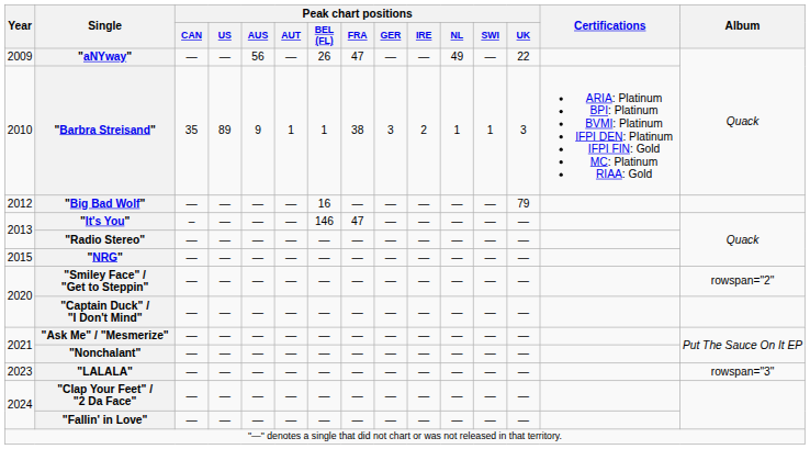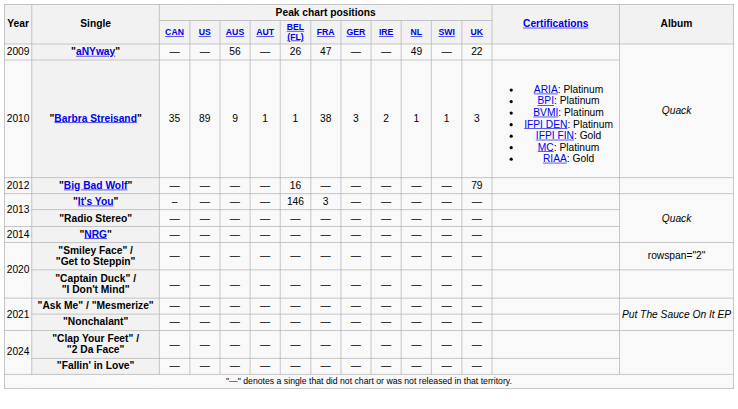"It's You" | Peak chart positions / FRA: 47 -> 3
"NRG" | Year: 2015 -> 2014
- row: 2023 | "LALALA" | — | — | — | — | — | — | — | — | — | — | — | rowspan="3"
